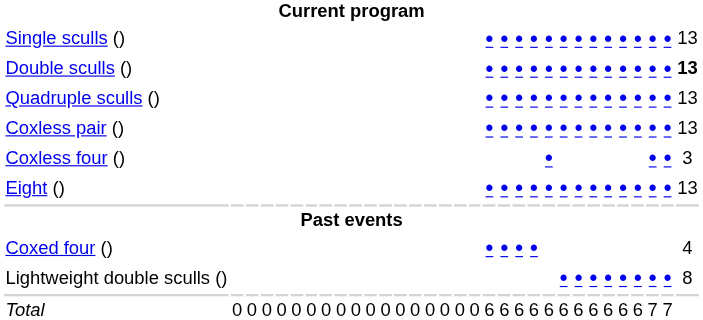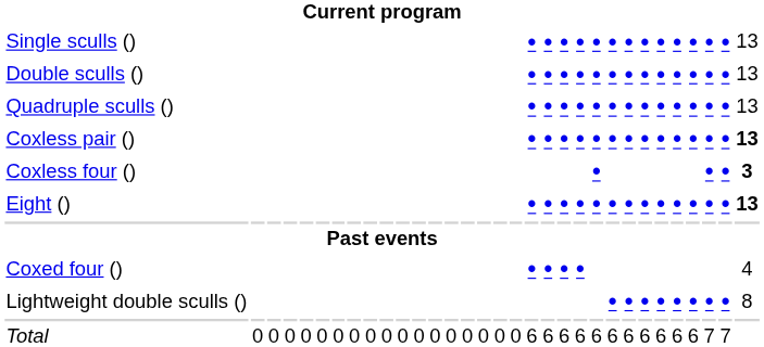Double sculls () | column 32: bold -> normal
Coxless pair () | column 32: normal -> bold
Coxless four () | column 32: normal -> bold
Eight () | column 32: normal -> bold
